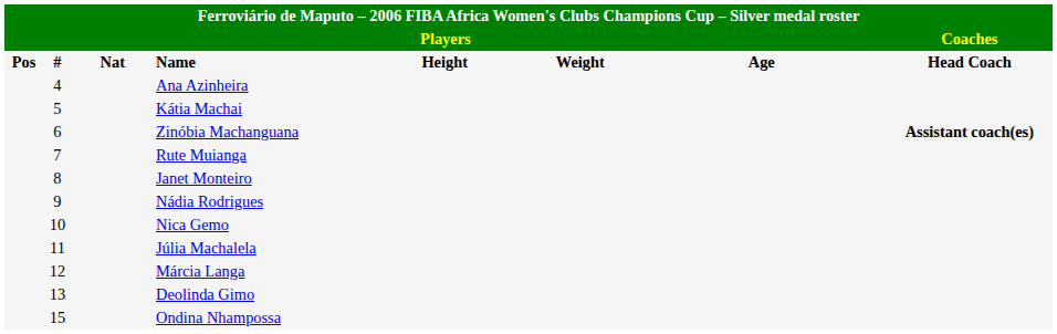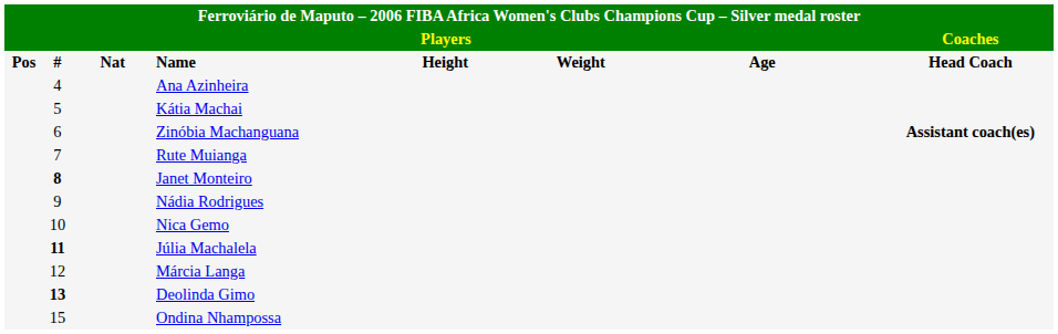Janet Monteiro | column 2: normal -> bold
Júlia Machalela | column 2: normal -> bold
Deolinda Gimo | column 2: normal -> bold
